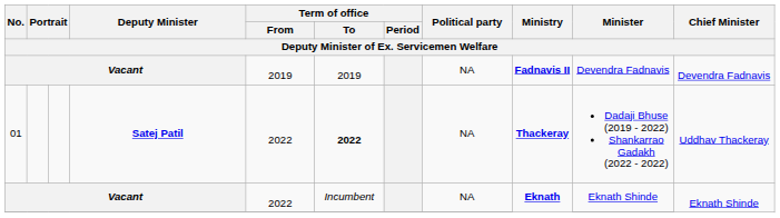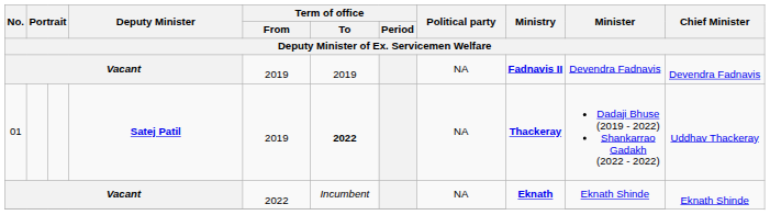01 | Term of office / From: 2022 -> 2019
